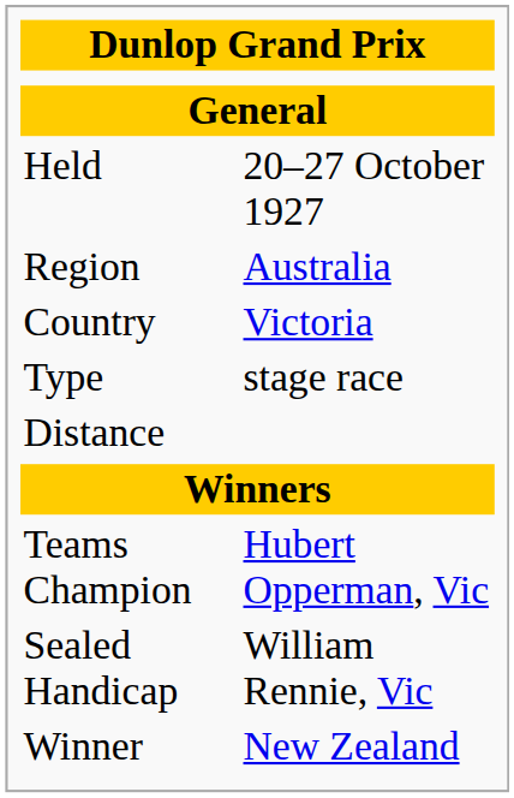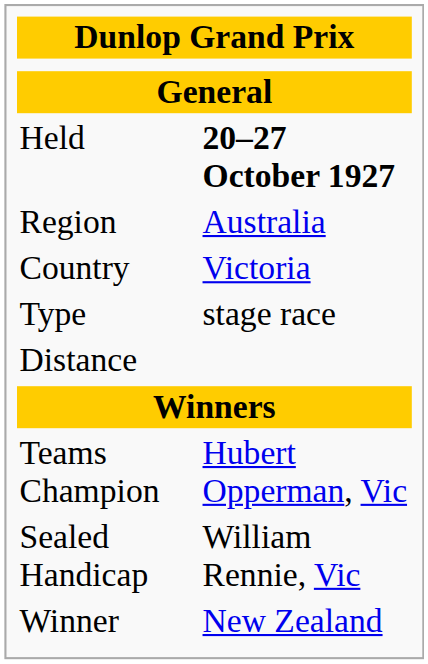row 3 | column 2: normal -> bold
